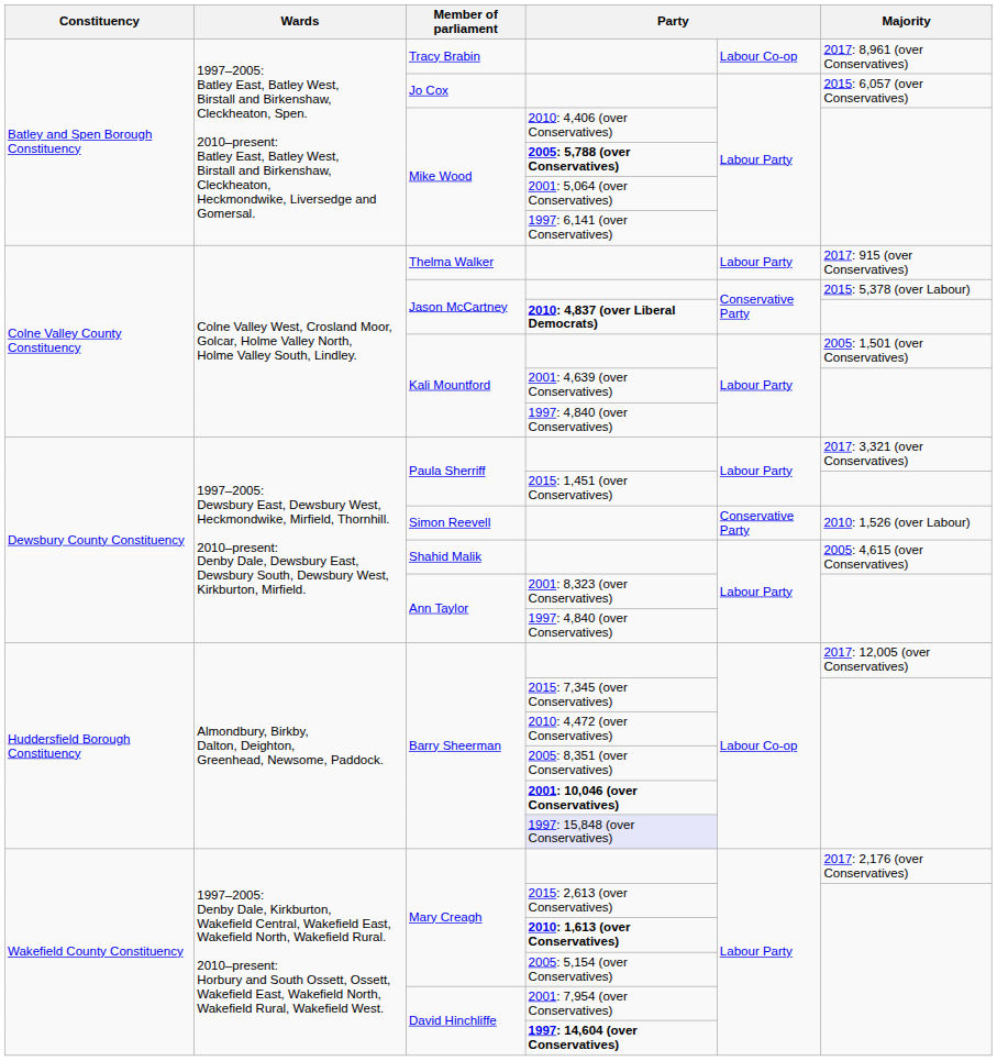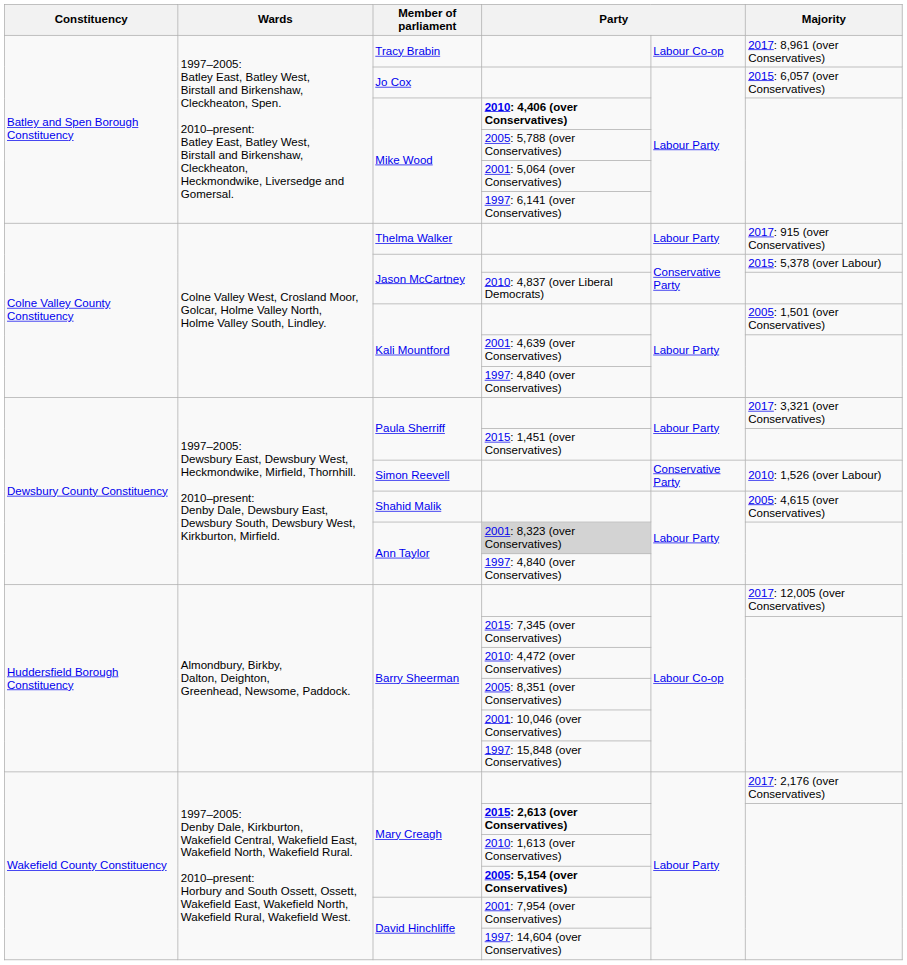2010: 4,406 (over Conservatives) | column 4: normal -> bold
2005: 5,788 (over Conservatives) | column 4: bold -> normal
2010: 4,837 (over Liberal Democrats) | column 4: bold -> normal
2001: 8,323 (over Conservatives) | column 4: no background -> lightgrey background
2001: 10,046 (over Conservatives) | column 4: bold -> normal
1997: 15,848 (over Conservatives) | column 4: lavender background -> no background
2015: 2,613 (over Conservatives) | column 4: normal -> bold
2010: 1,613 (over Conservatives) | column 4: bold -> normal
2005: 5,154 (over Conservatives) | column 4: normal -> bold
1997: 14,604 (over Conservatives) | column 4: bold -> normal
